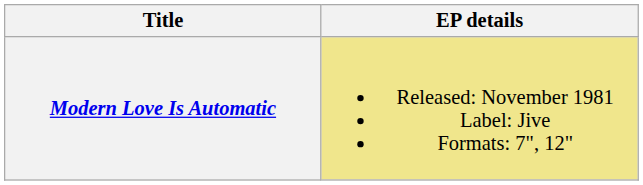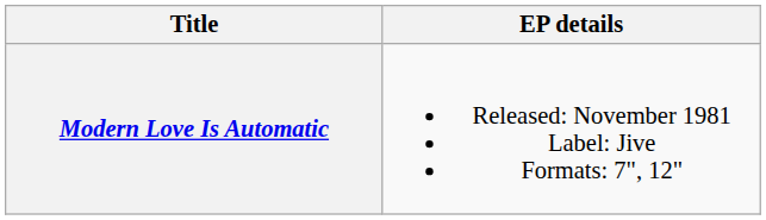Modern Love Is Automatic | EP details: khaki background -> no background
